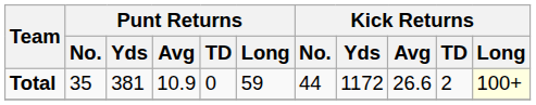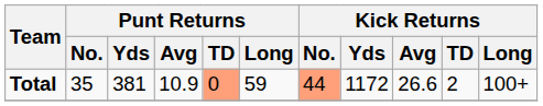row 3 | Punt Returns / TD: no background -> lightsalmon background
row 3 | Kick Returns / No.: no background -> lightsalmon background
row 3 | Kick Returns / Long: lightyellow background -> no background
